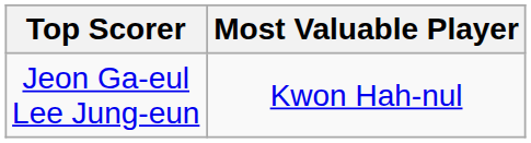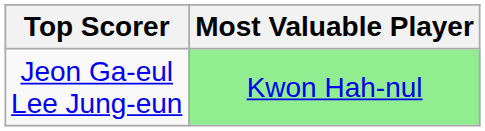Jeon Ga-eul Lee Jung-eun | Most Valuable Player: no background -> lightgreen background
